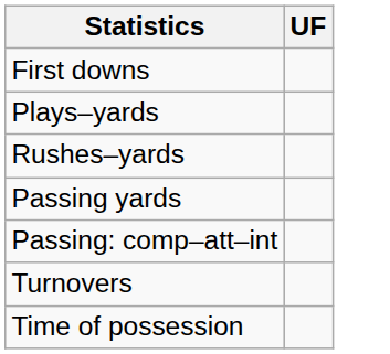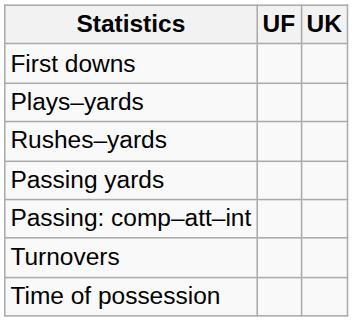+ column: UK
